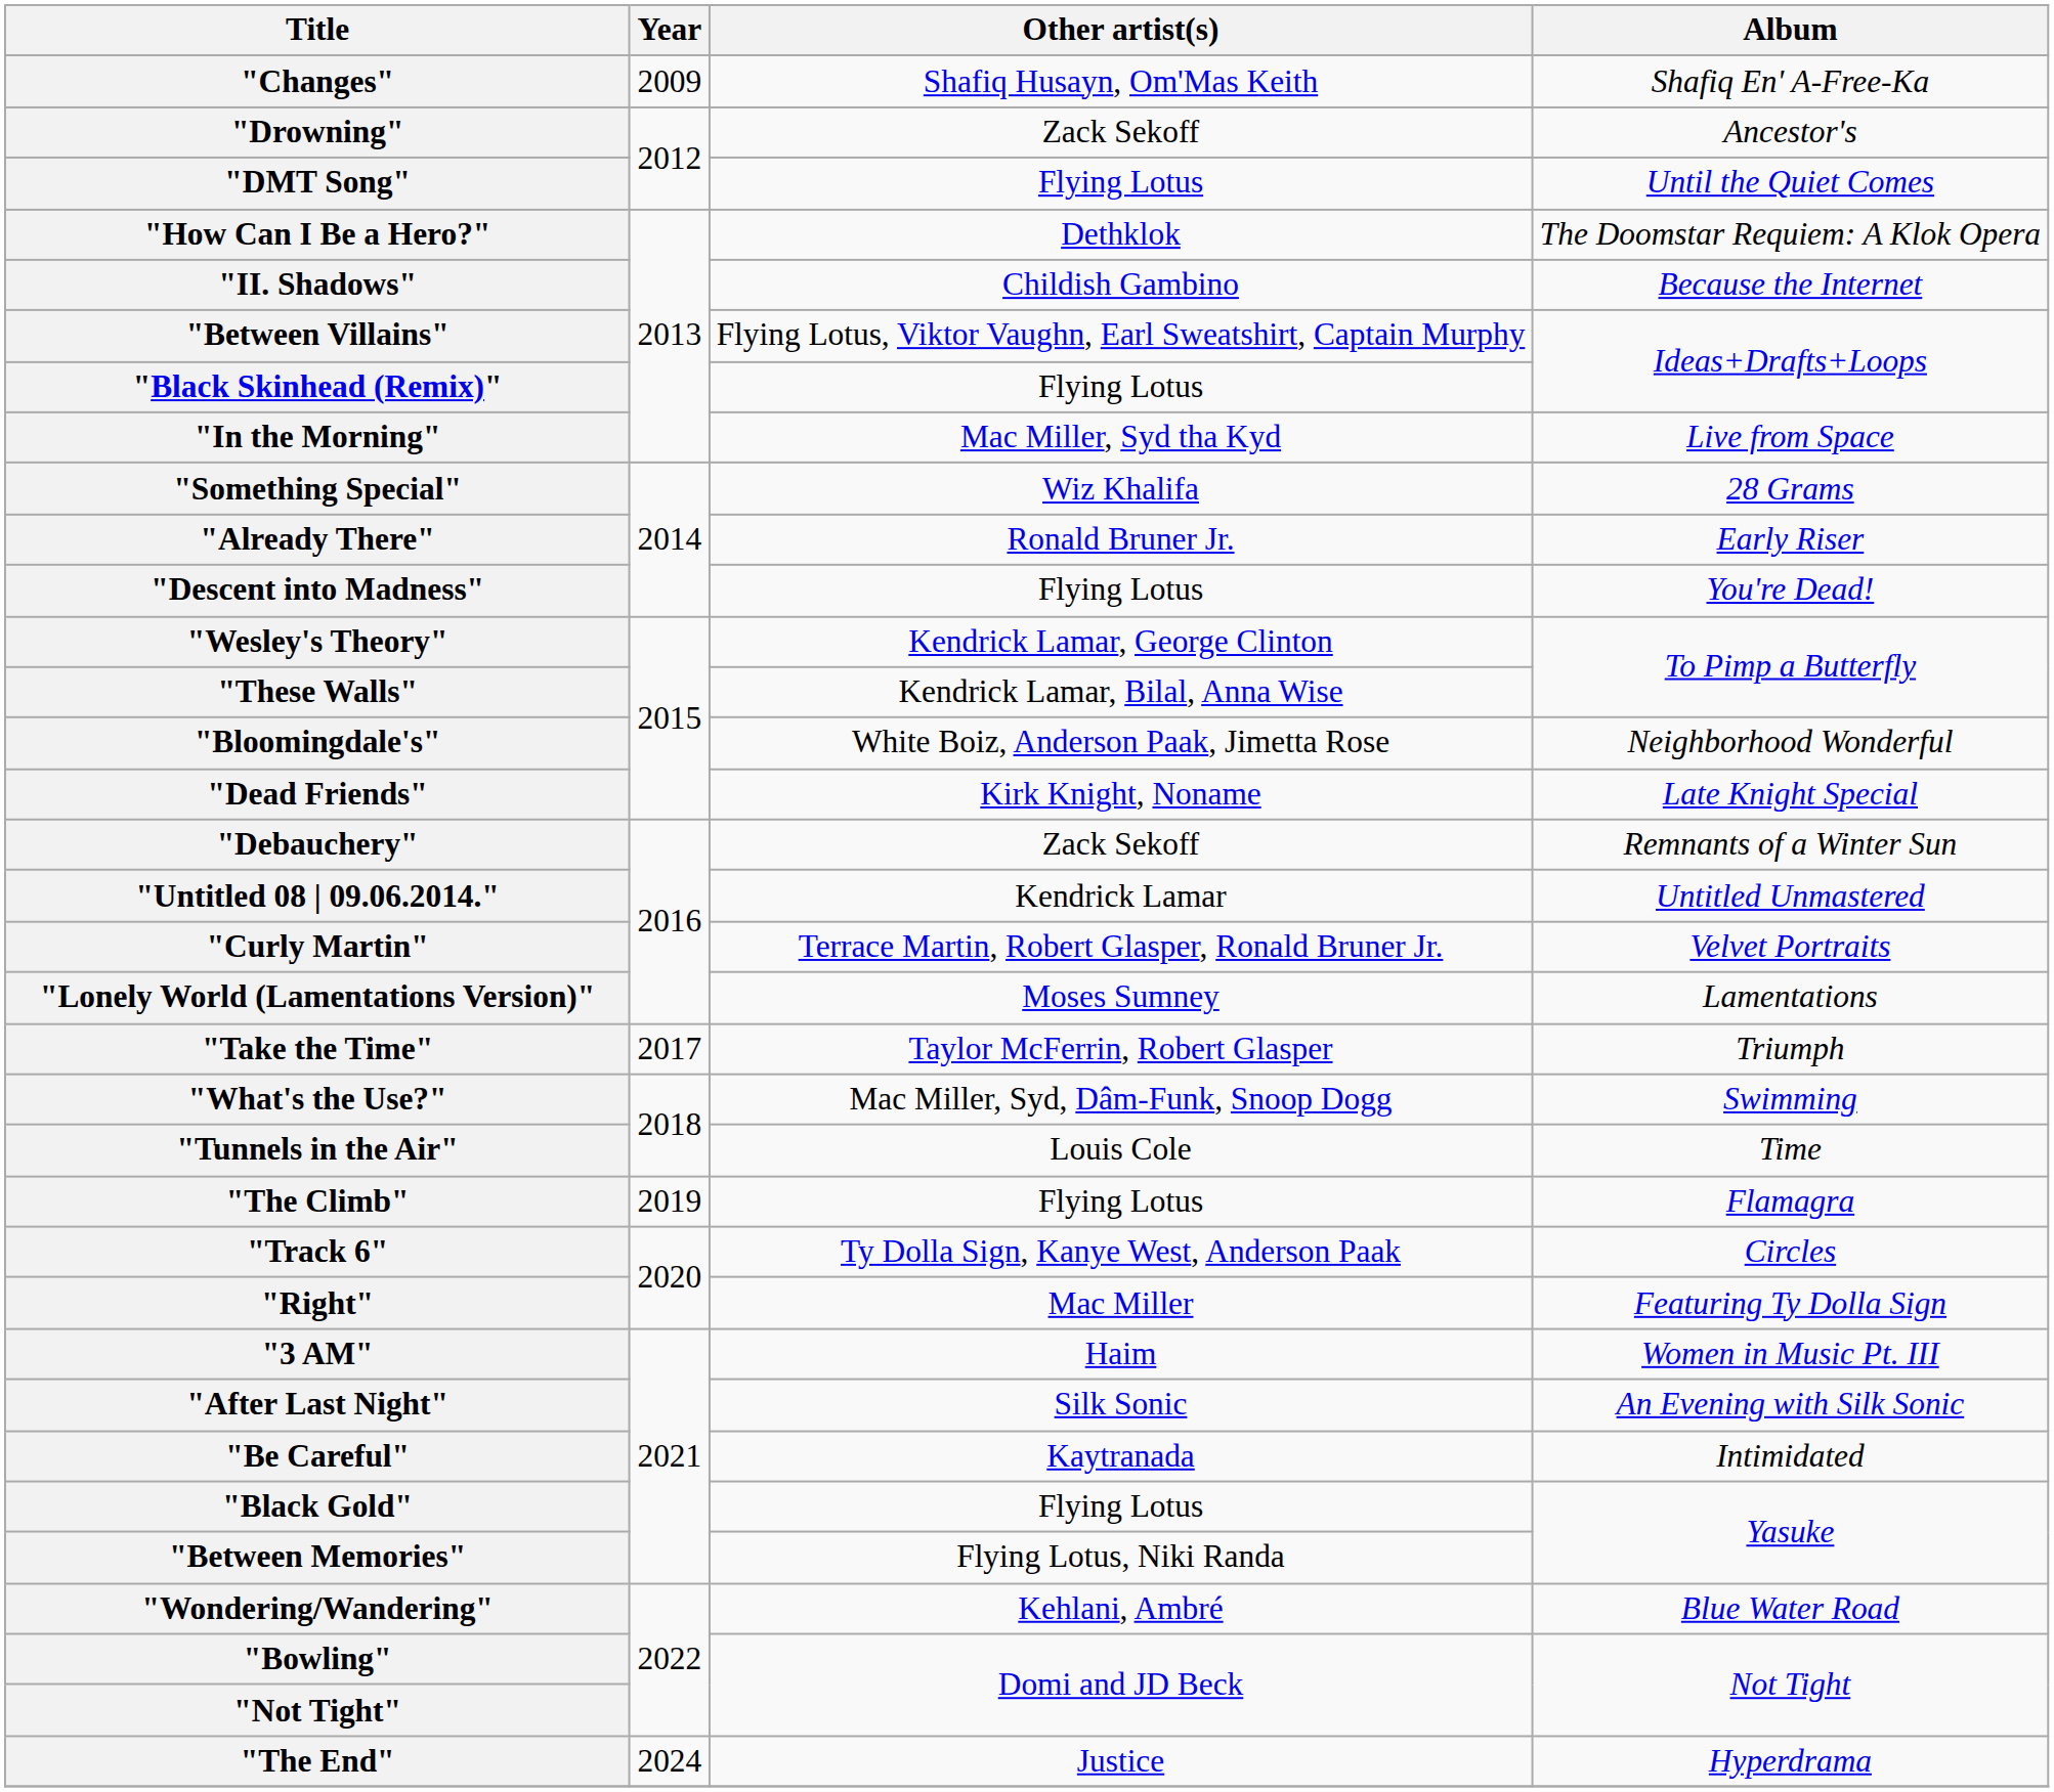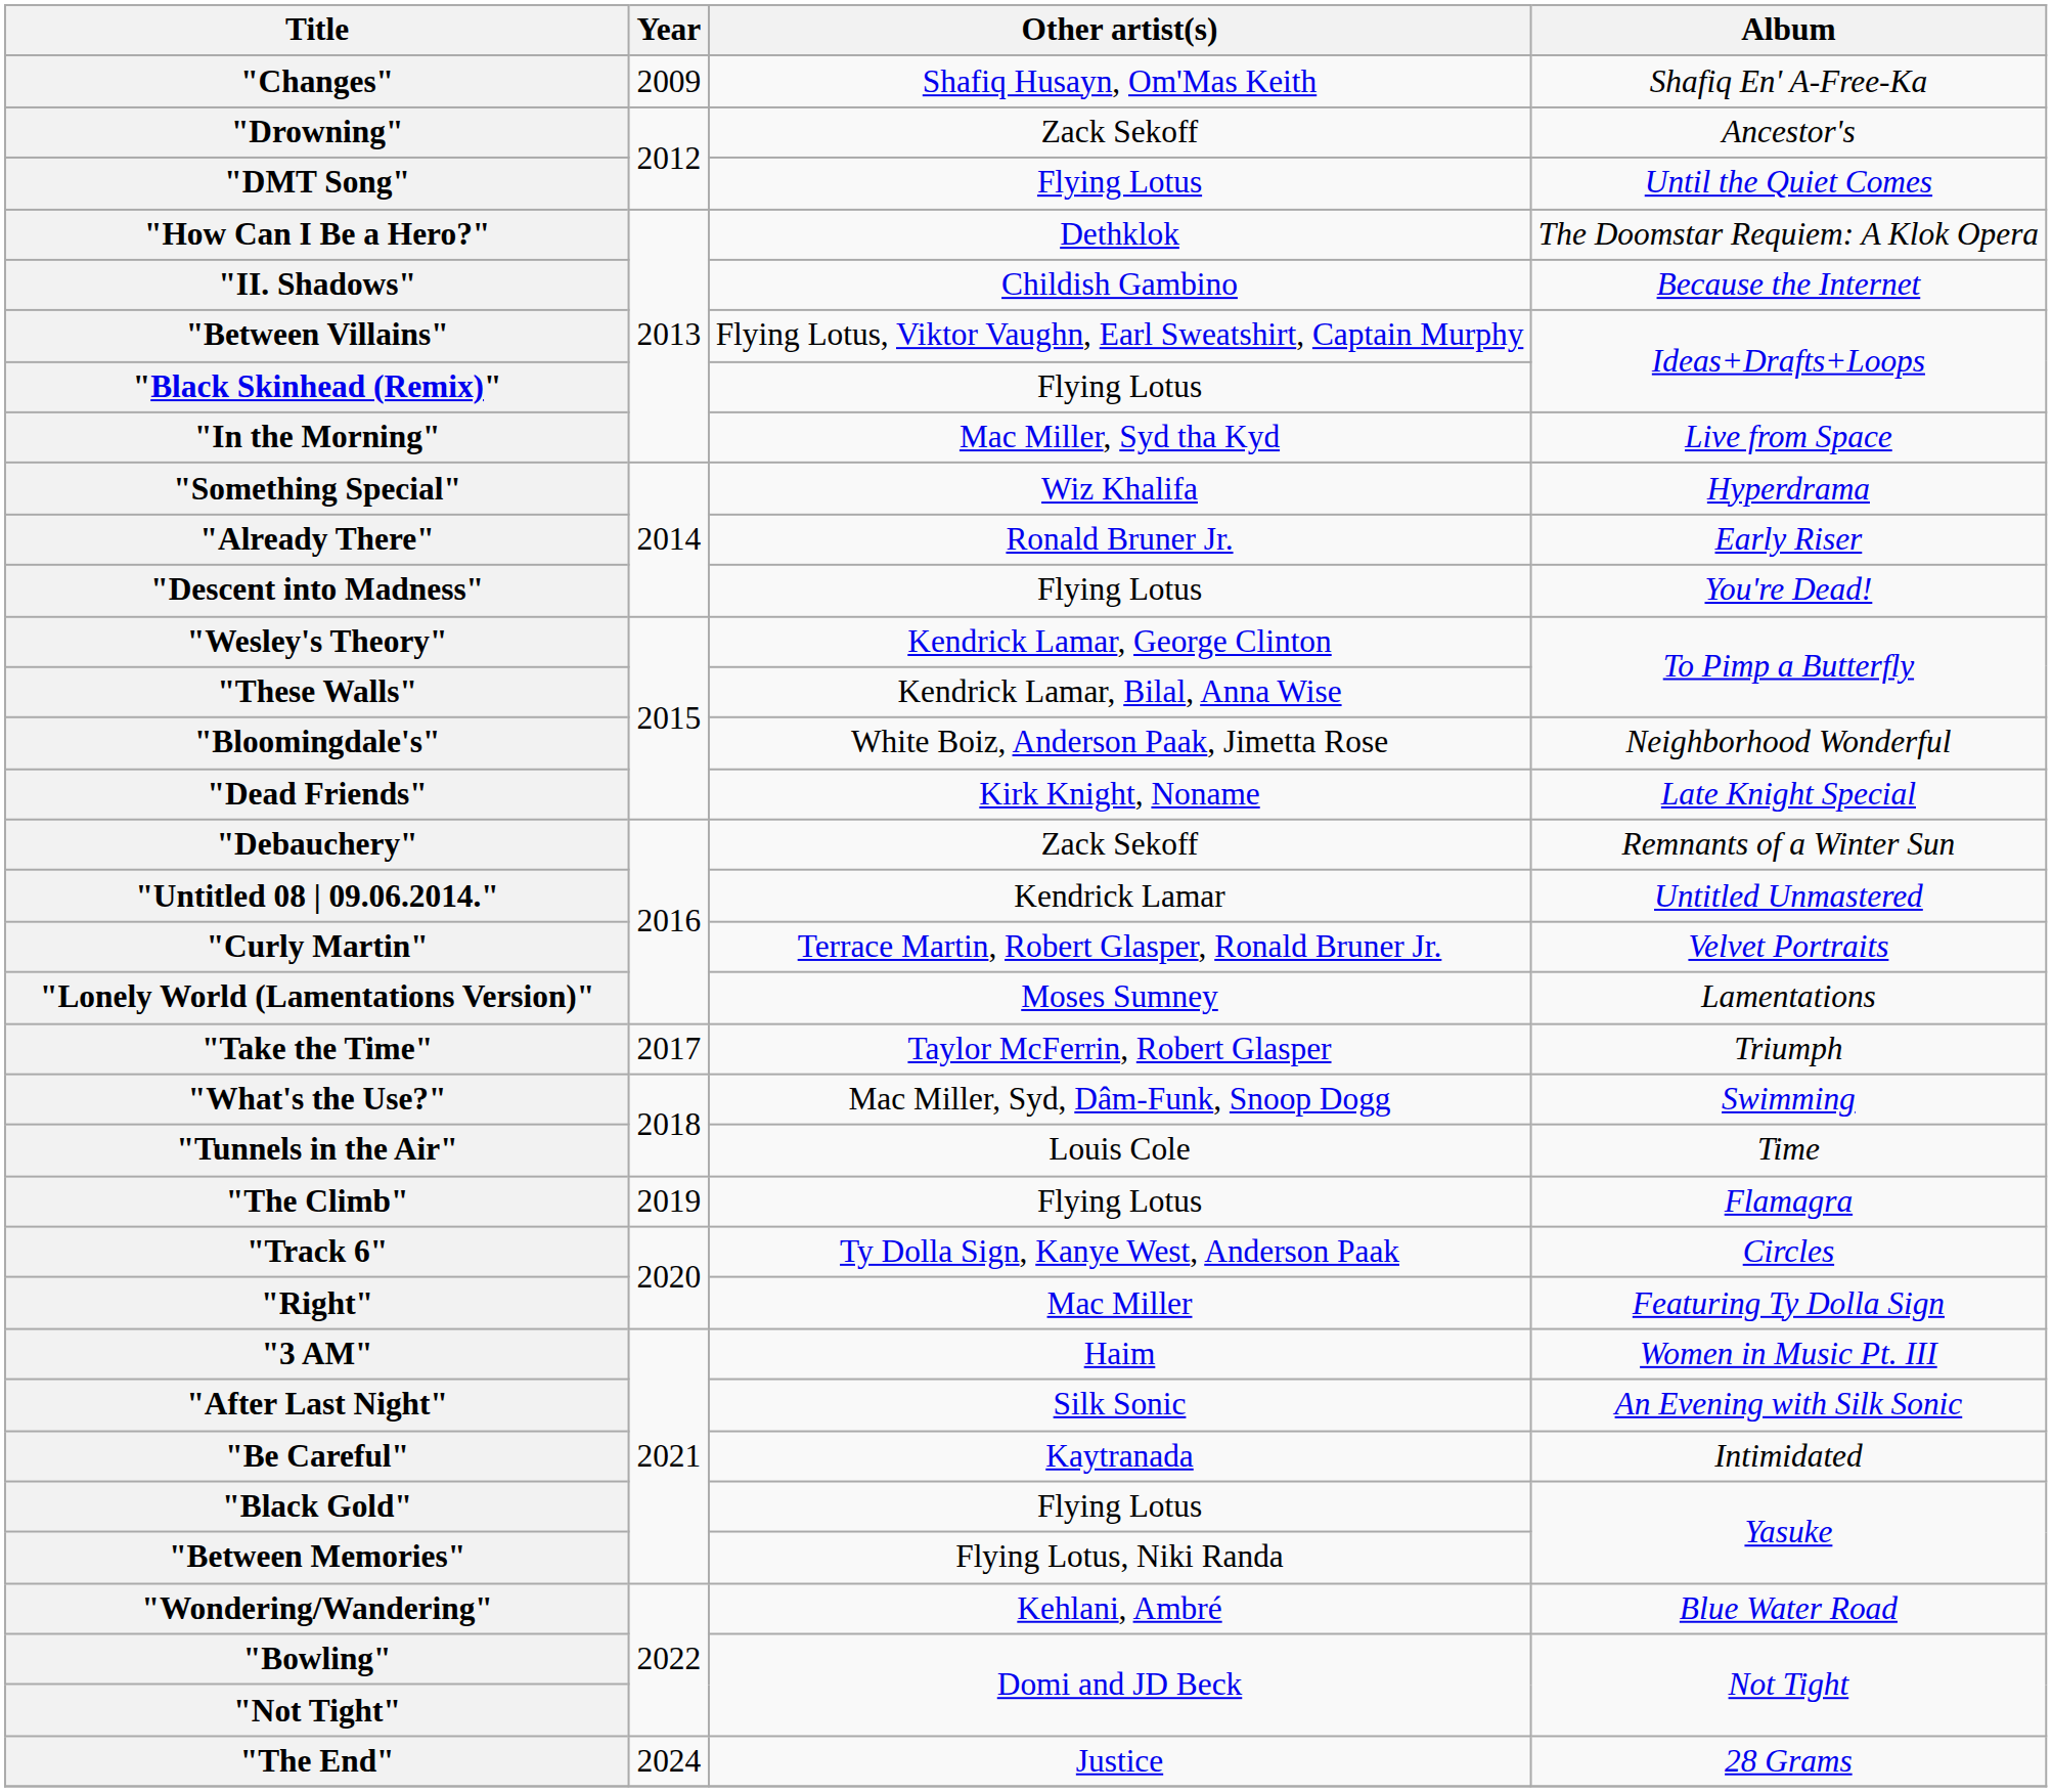"Something Special" | Album: 28 Grams -> Hyperdrama
"The End" | Album: Hyperdrama -> 28 Grams
